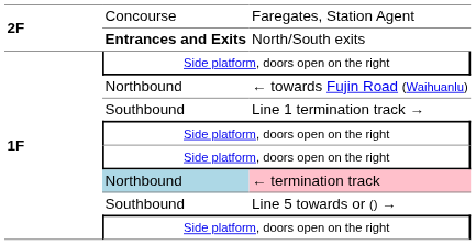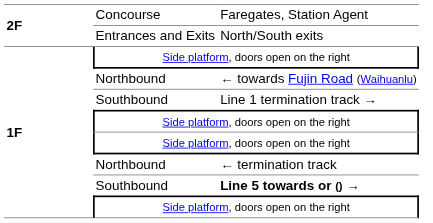North/South exits | column 2: bold -> normal
← termination track | column 2: lightblue background -> no background
← termination track | column 3: pink background -> no background
Line 5 towards or () → | column 3: normal -> bold
